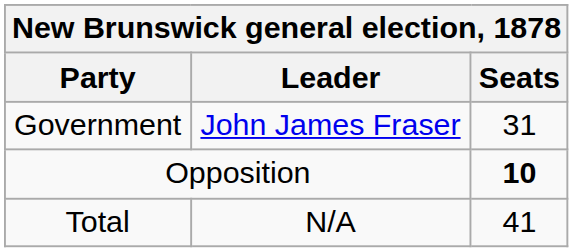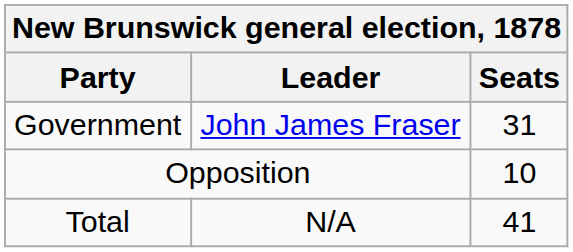Opposition | Seats: bold -> normal
